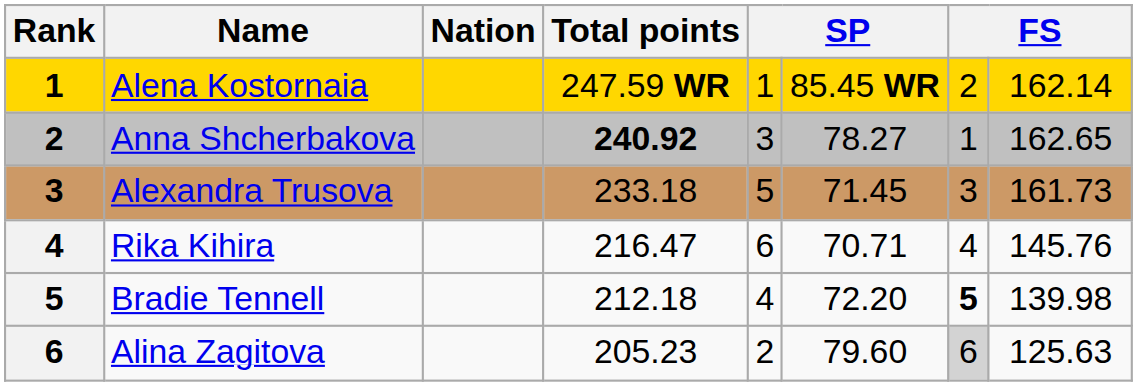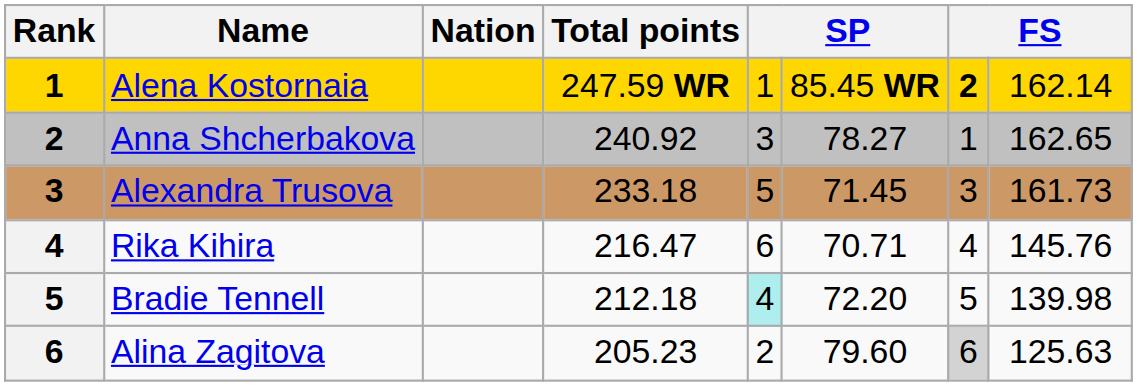Alena Kostornaia | column 7: normal -> bold
Anna Shcherbakova | Total points: bold -> normal
Bradie Tennell | column 5: no background -> paleturquoise background
Bradie Tennell | column 7: bold -> normal
